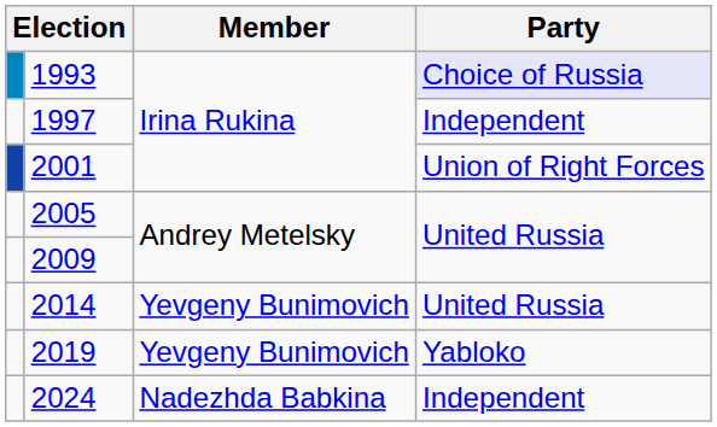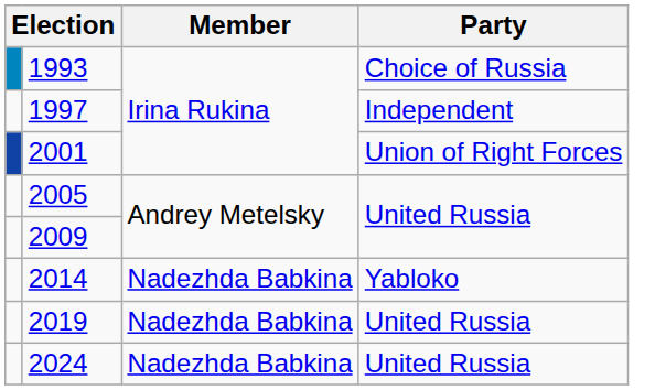1993 | Party: lavender background -> no background
2014 | Member: Yevgeny Bunimovich -> Nadezhda Babkina
2014 | Party: United Russia -> Yabloko
2019 | Member: Yevgeny Bunimovich -> Nadezhda Babkina
2019 | Party: Yabloko -> United Russia
2024 | Party: Independent -> United Russia
